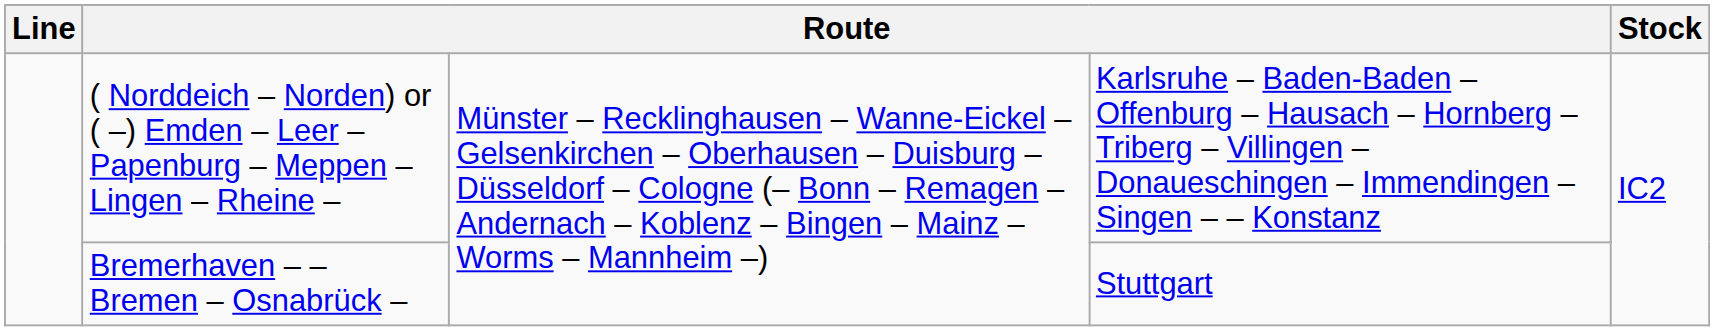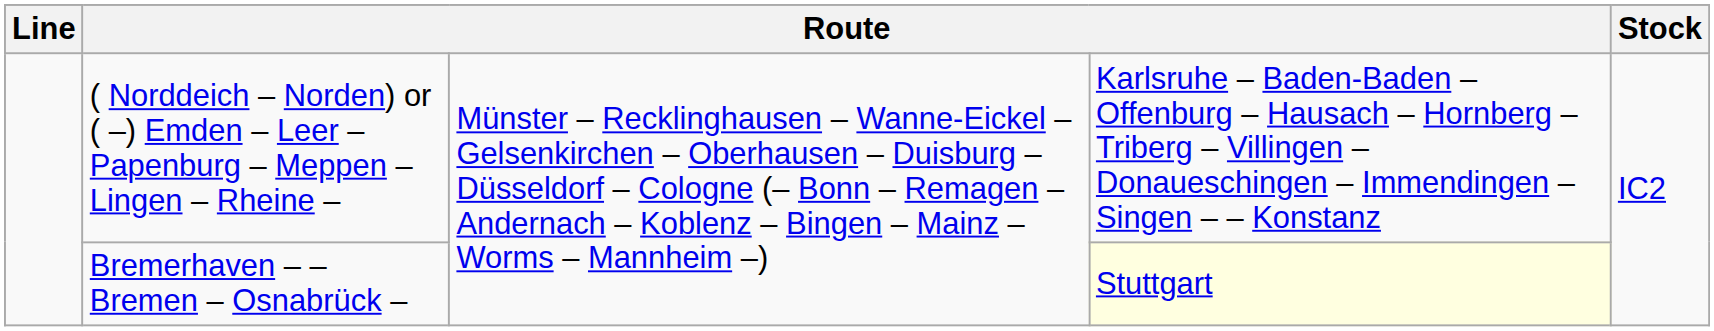Bremerhaven – – Bremen – Osnabrück – | column 4: no background -> lightyellow background
